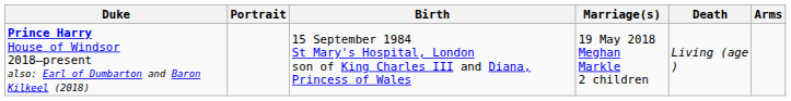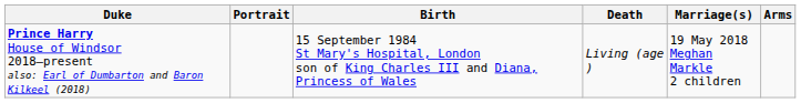columns swapped: Marriage(s) <-> Death
